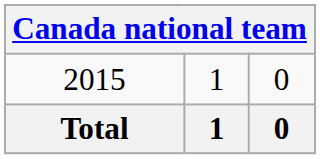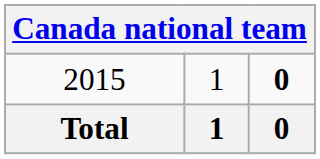2015 | column 3: normal -> bold
